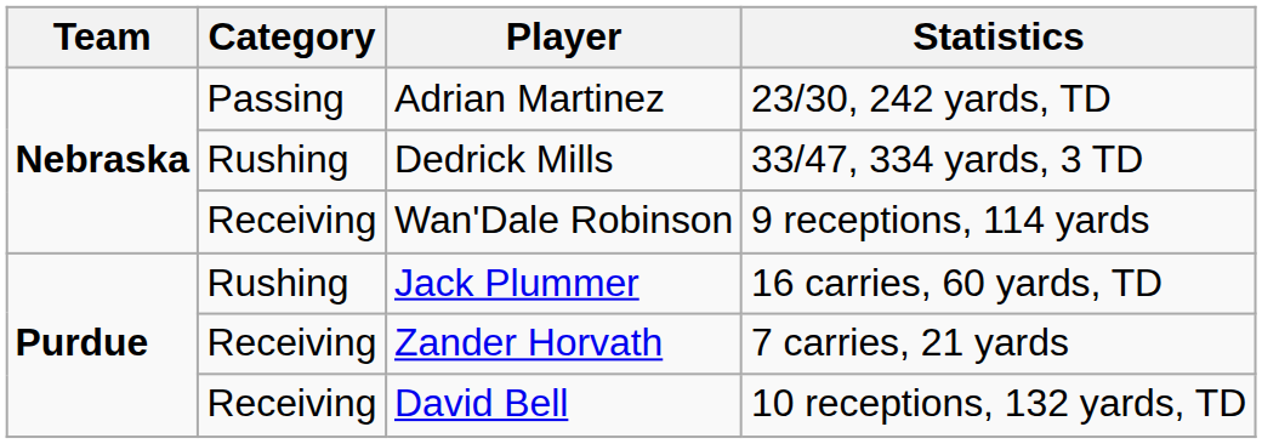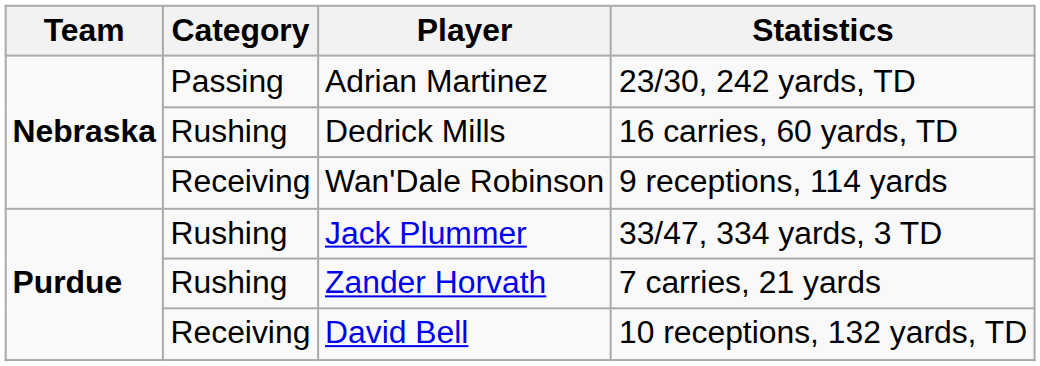Dedrick Mills | Statistics: 33/47, 334 yards, 3 TD -> 16 carries, 60 yards, TD
Jack Plummer | Statistics: 16 carries, 60 yards, TD -> 33/47, 334 yards, 3 TD
Zander Horvath | Category: Receiving -> Rushing
